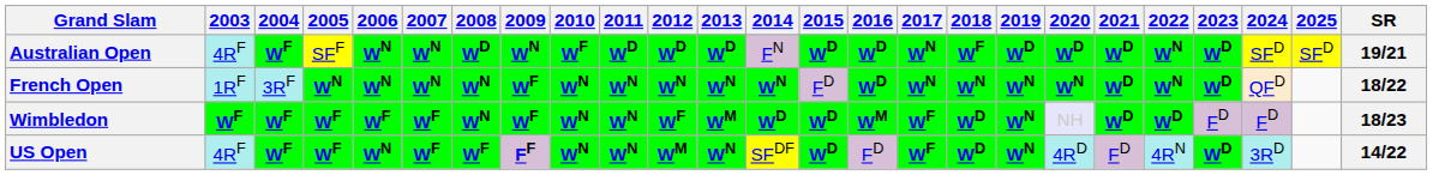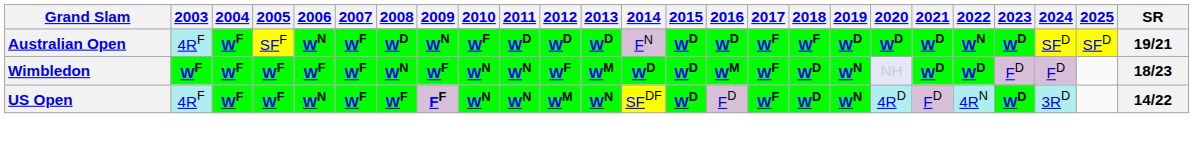Australian Open | 2007: WN -> WF
Australian Open | 2017: WN -> WF
- row: French Open | 1RF | 3RF | WN | WN | WN | WN | WF | WN | WN | WN | WN | WN | FD | WD | WN | WN | WN | WN | WD | WN | WD | QFD | 18/22
